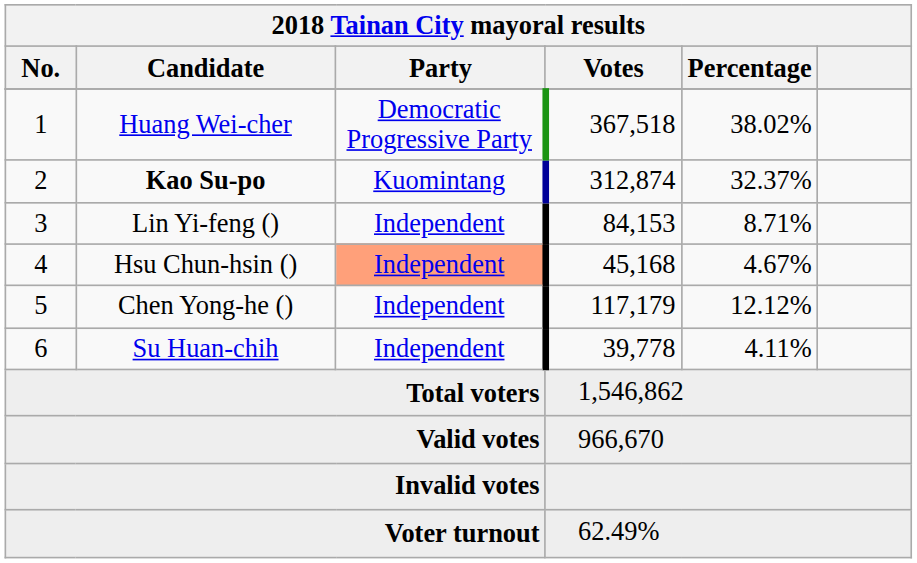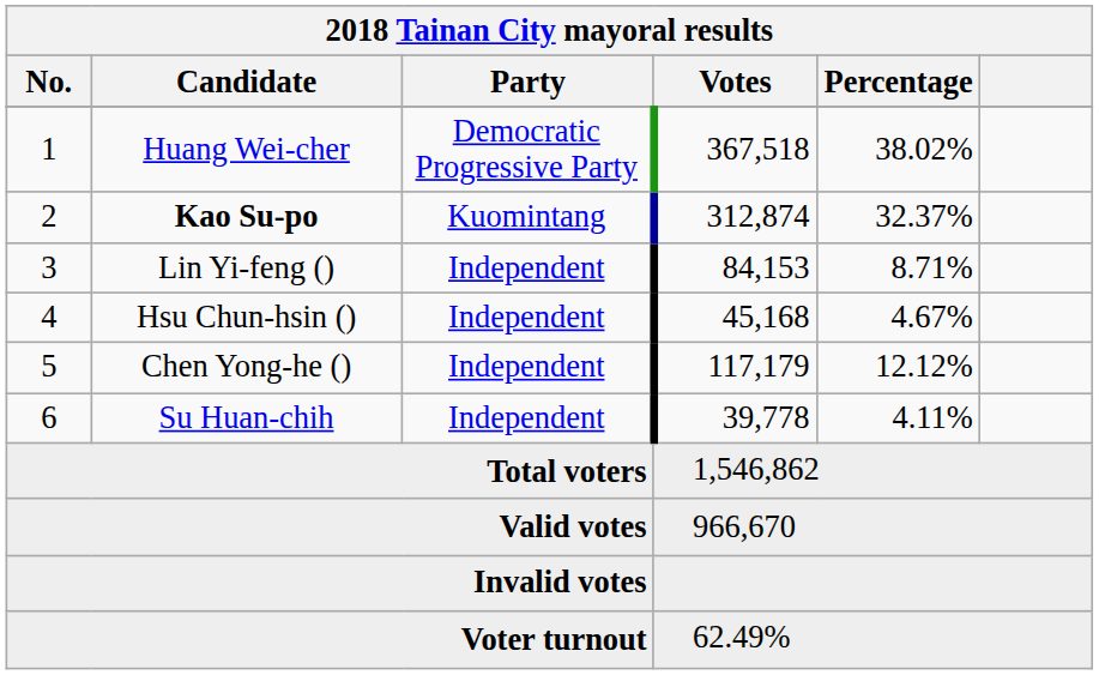Hsu Chun-hsin () | Party: lightsalmon background -> no background
